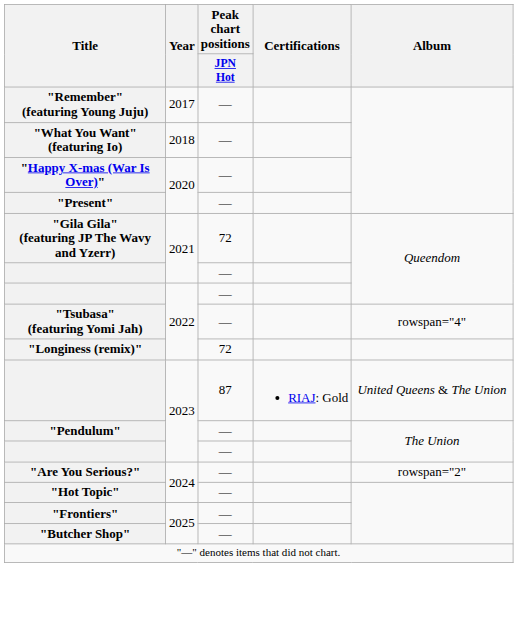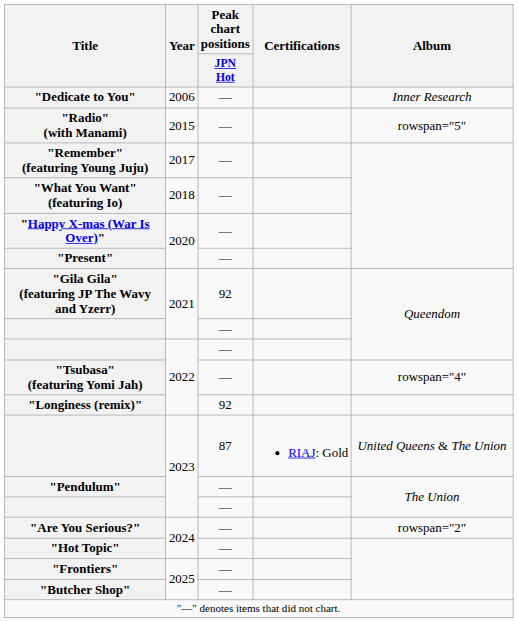+ row: "Dedicate to You" | 2006 | — | Inner Research
+ row: "Radio" (with Manami) | 2015 | — | rowspan="5"
"Gila Gila" (featuring JP The Wavy and Yzerr) | Peak chart positions / JPN Hot: 72 -> 92
"Longiness (remix)" | Peak chart positions / JPN Hot: 72 -> 92
